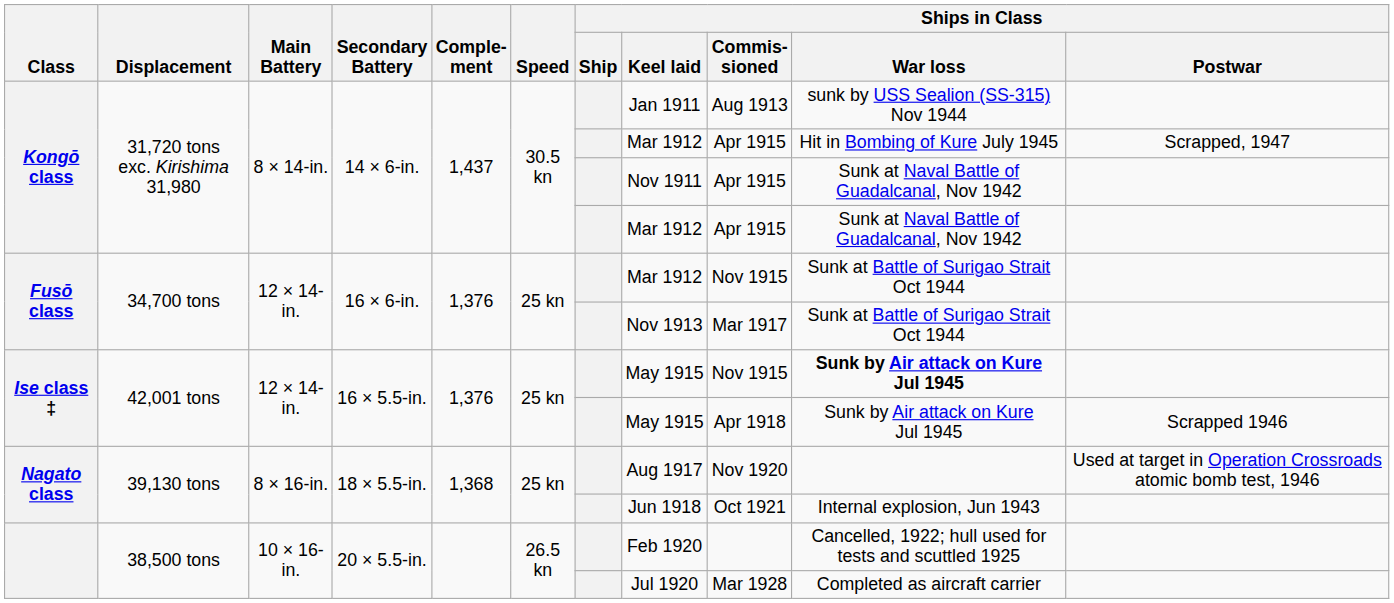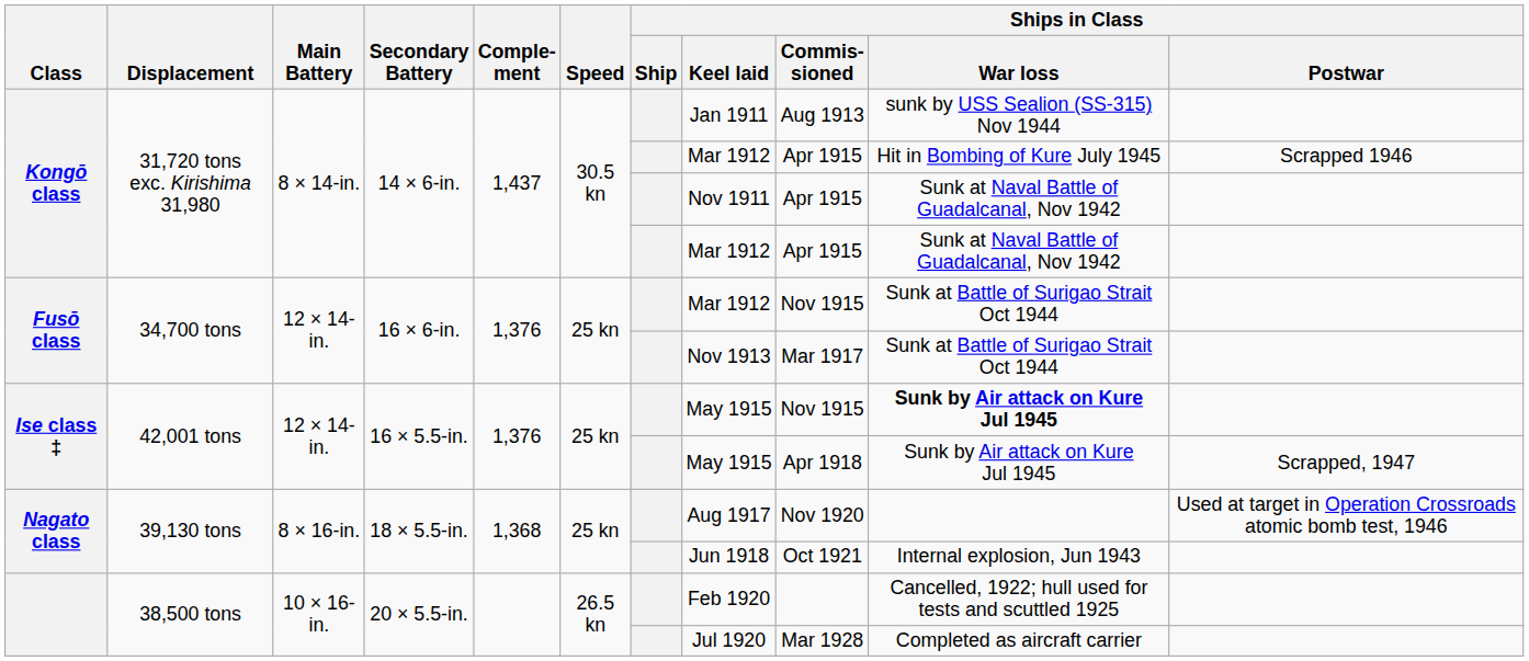row 4 | Ships in Class / Postwar: Scrapped, 1947 -> Scrapped 1946
row 10 | Ships in Class / Postwar: Scrapped 1946 -> Scrapped, 1947
